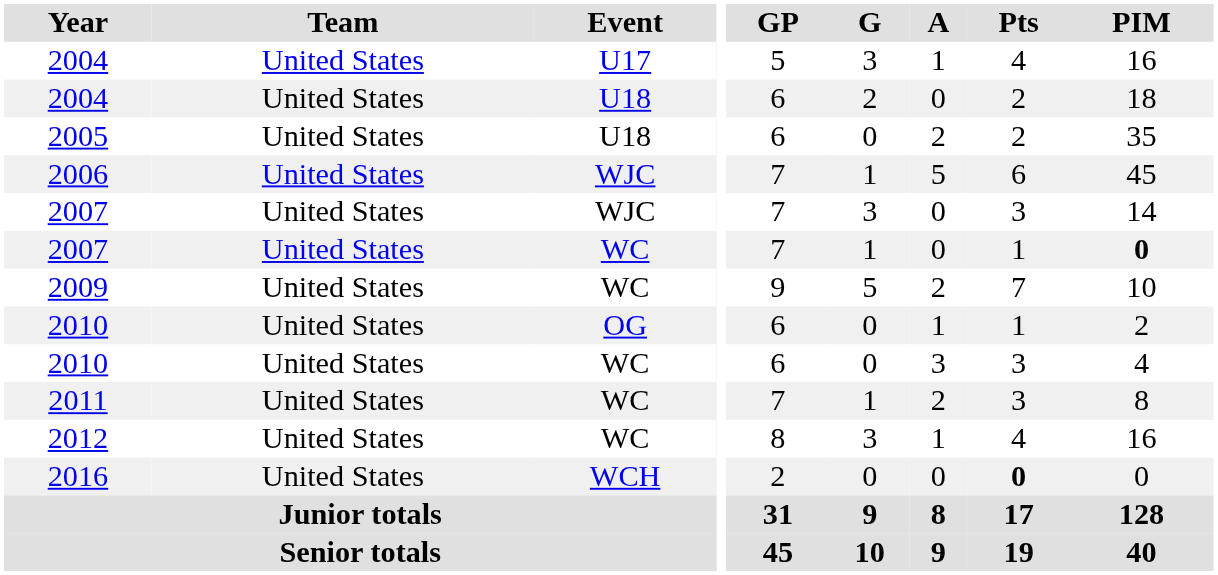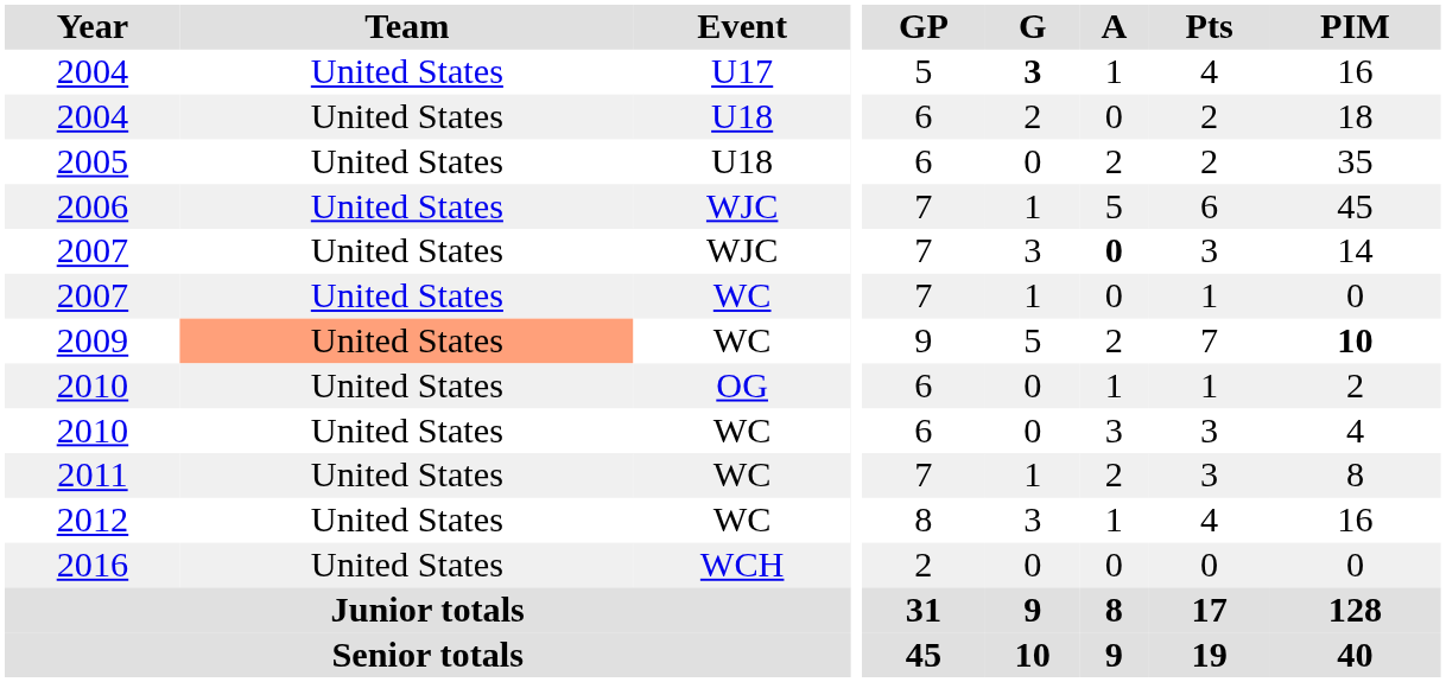2004 / U17 | G: normal -> bold
2007 / WJC | A: normal -> bold
2007 / WC | PIM: bold -> normal
2009 | Team: no background -> lightsalmon background
2009 | PIM: normal -> bold
2016 | Pts: bold -> normal
